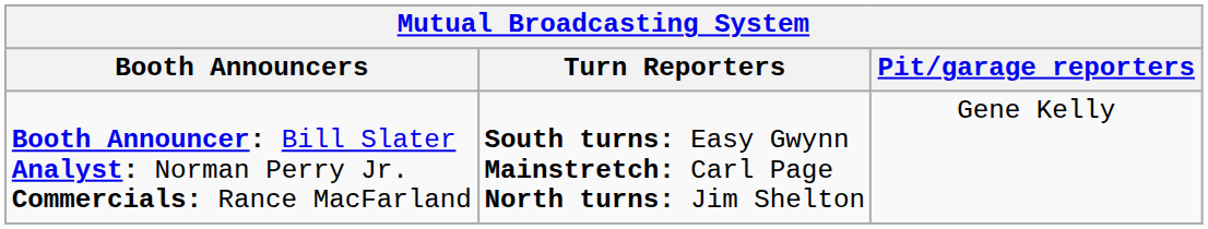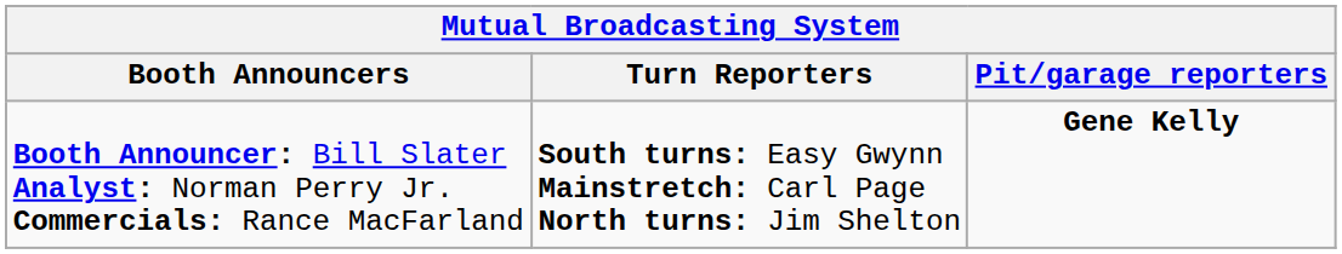row 3 | Pit/garage reporters: normal -> bold
